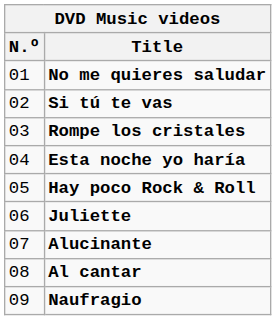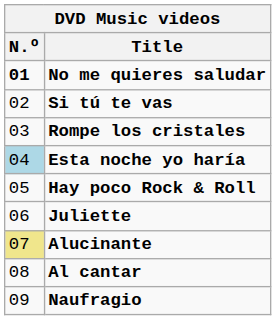No me quieres saludar | N.º: normal -> bold
Esta noche yo haría | N.º: no background -> lightblue background
Alucinante | N.º: no background -> khaki background
